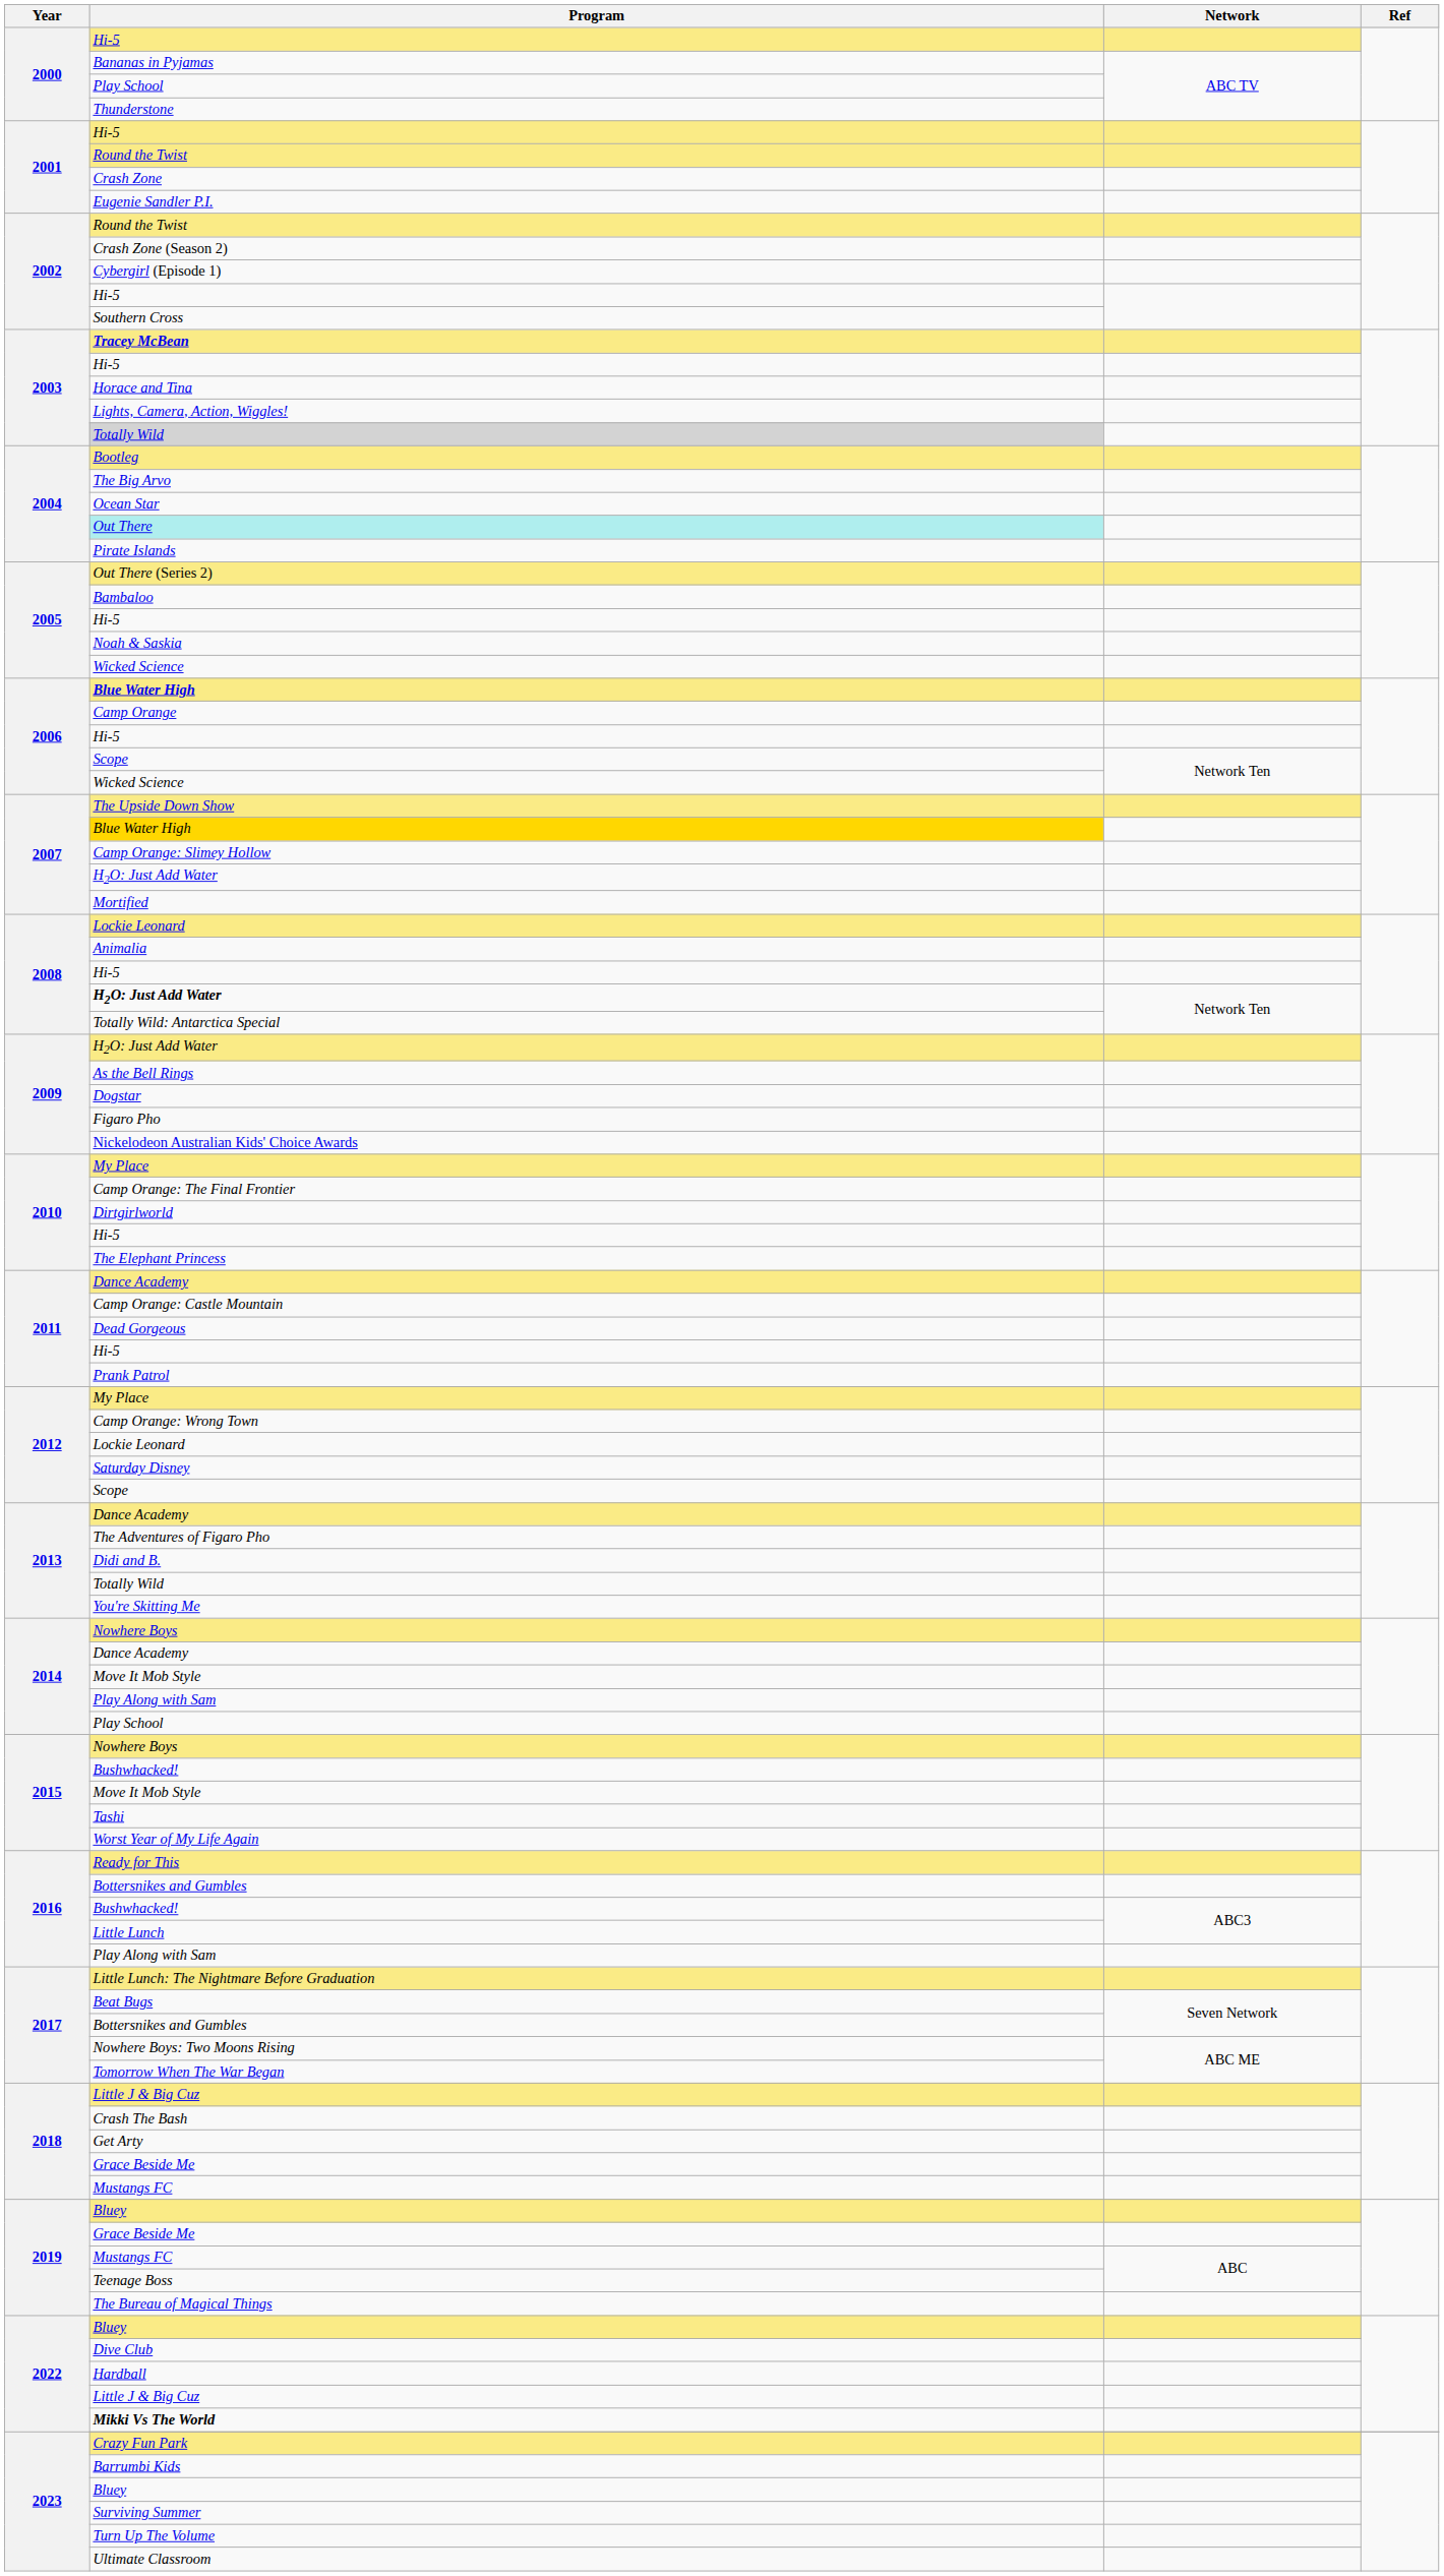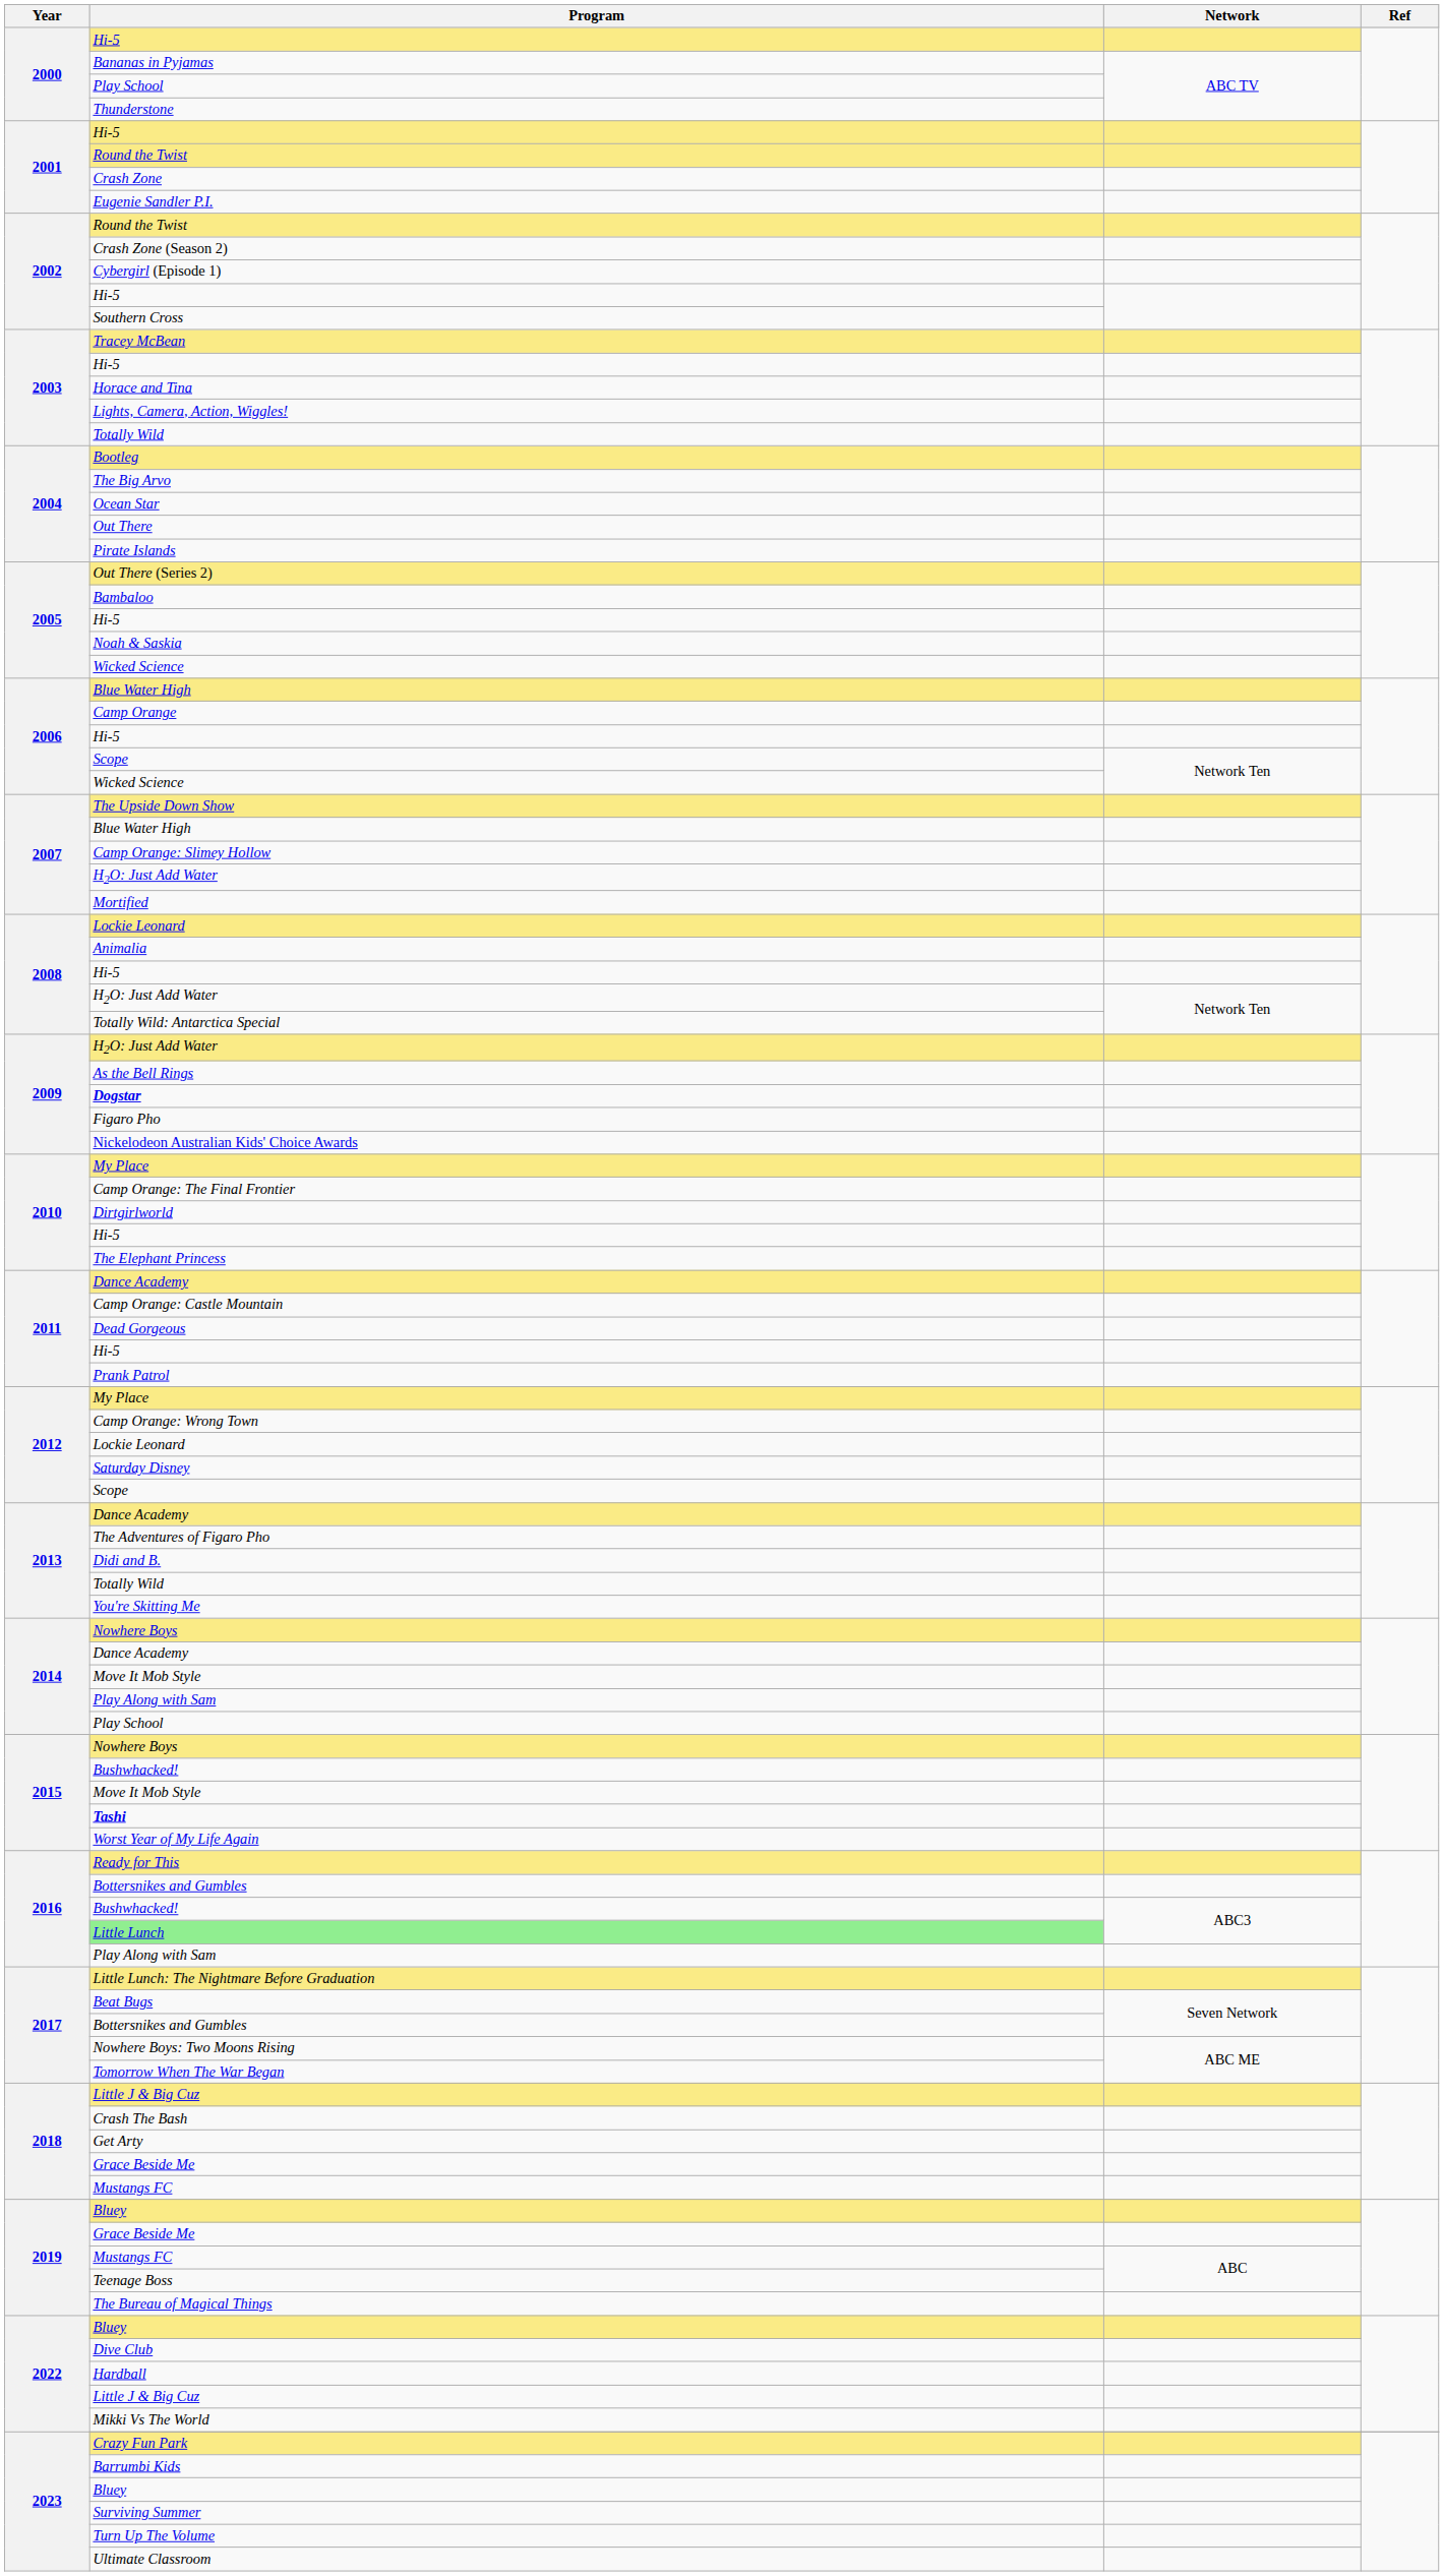Tracey McBean | Program: bold -> normal
2003 / Totally Wild | Program: lightgrey background -> no background
Out There | Program: paleturquoise background -> no background
2006 / Blue Water High | Program: bold -> normal
2007 / Blue Water High | Program: gold background -> no background
2008 / H2O: Just Add Water | Program: bold -> normal
Dogstar | Program: normal -> bold
Tashi | Program: normal -> bold
Little Lunch | Program: no background -> lightgreen background
Mikki Vs The World | Program: bold -> normal
